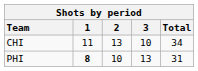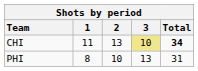CHI | 3: no background -> khaki background
CHI | Total: normal -> bold
PHI | 1: bold -> normal
